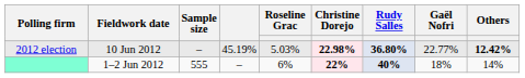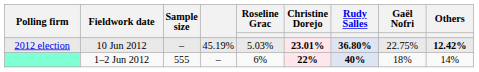2012 election | Christine Dorejo: 22.98% -> 23.01%
2012 election | Gaël Nofri: 22.77% -> 22.75%
